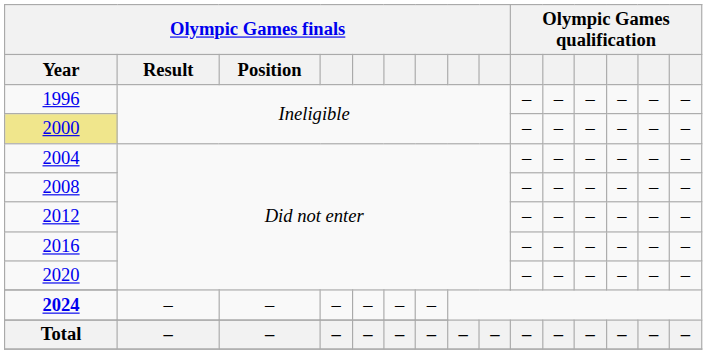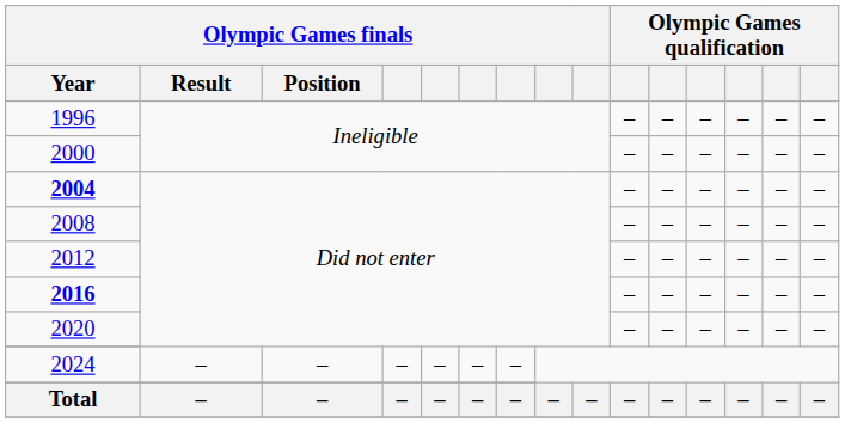2000 | Olympic Games finals / Year: khaki background -> no background
2004 | Olympic Games finals / Year: normal -> bold
2016 | Olympic Games finals / Year: normal -> bold
2024 | Olympic Games finals / Year: bold -> normal
